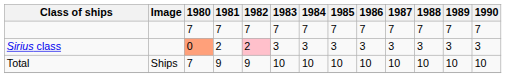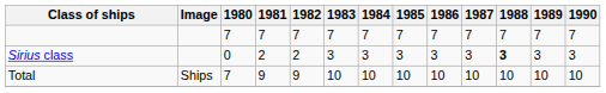Sirius class | 1980: lightsalmon background -> no background
Sirius class | 1982: pink background -> no background
Sirius class | 1988: normal -> bold
